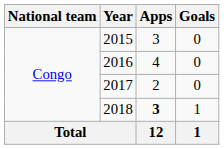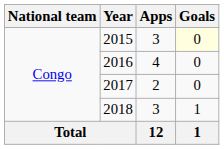2015 | Goals: no background -> lightyellow background
2018 | Apps: bold -> normal
